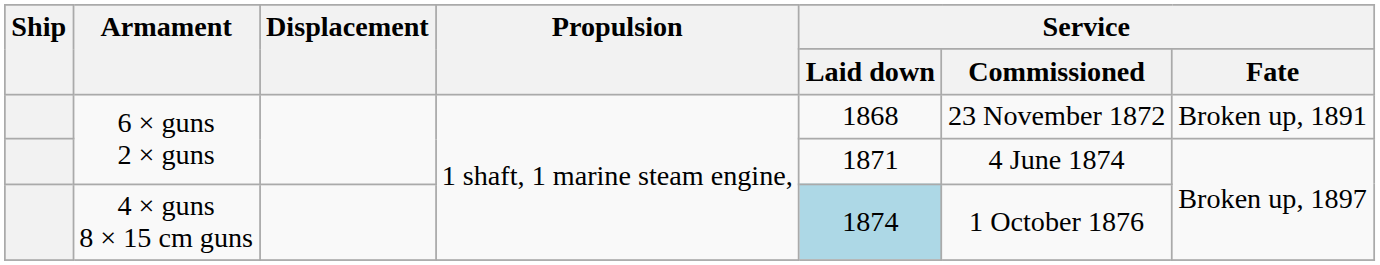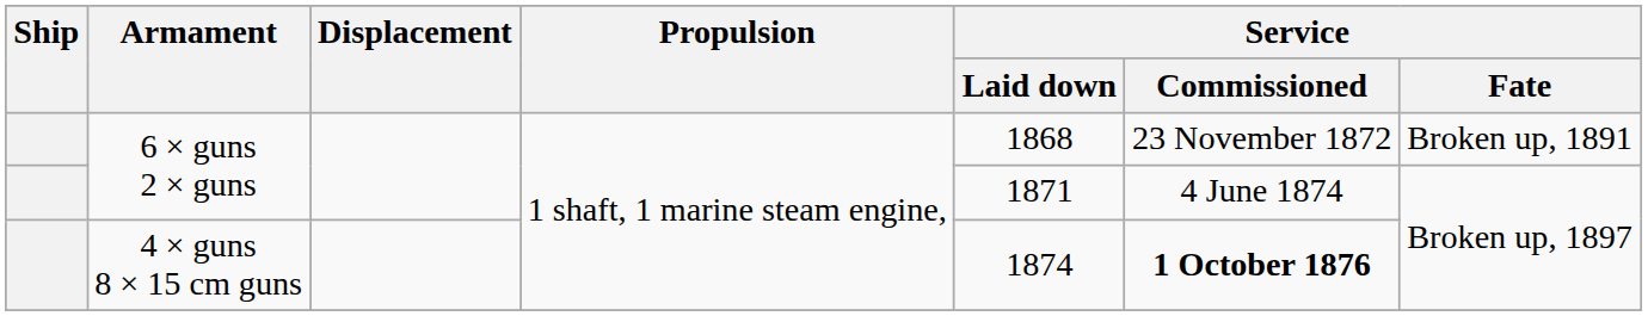4 × guns 8 × 15 cm guns | Service / Laid down: lightblue background -> no background
4 × guns 8 × 15 cm guns | Service / Commissioned: normal -> bold
